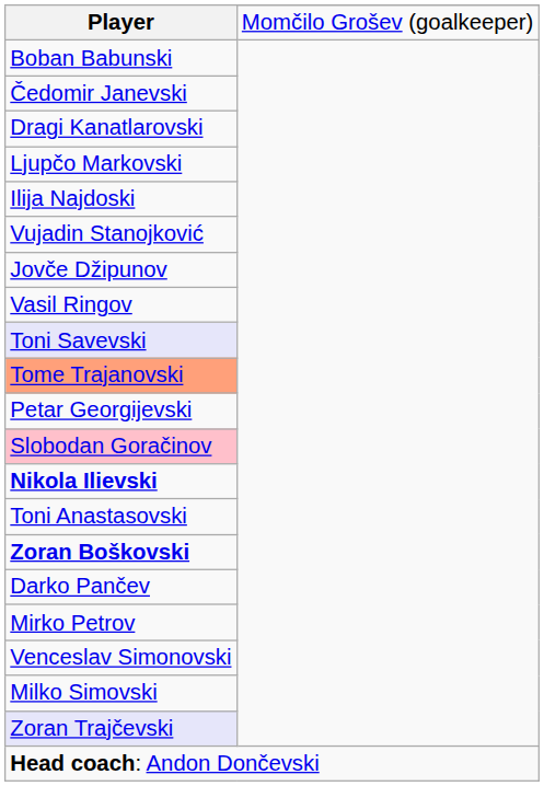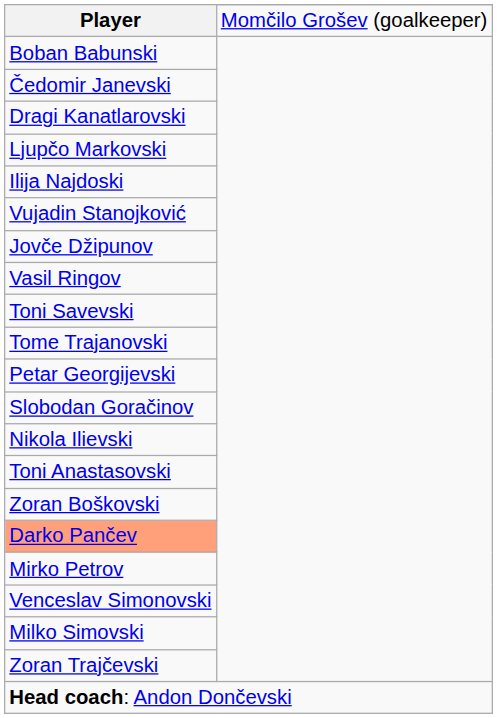Toni Savevski | Player: lavender background -> no background
Tome Trajanovski | Player: lightsalmon background -> no background
Slobodan Goračinov | Player: pink background -> no background
Nikola Ilievski | Player: bold -> normal
Zoran Boškovski | Player: bold -> normal
Darko Pančev | Player: no background -> lightsalmon background
Zoran Trajčevski | Player: lavender background -> no background
